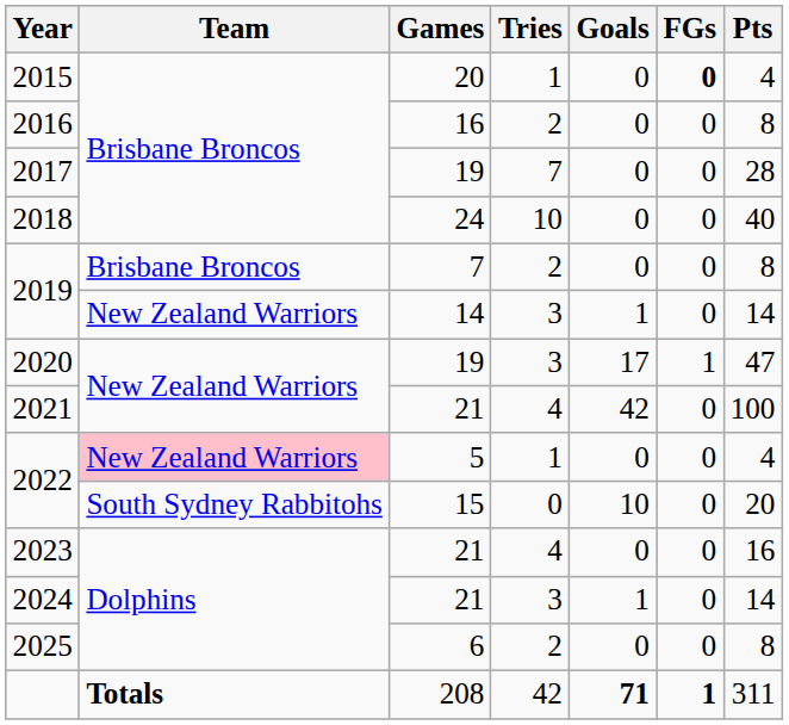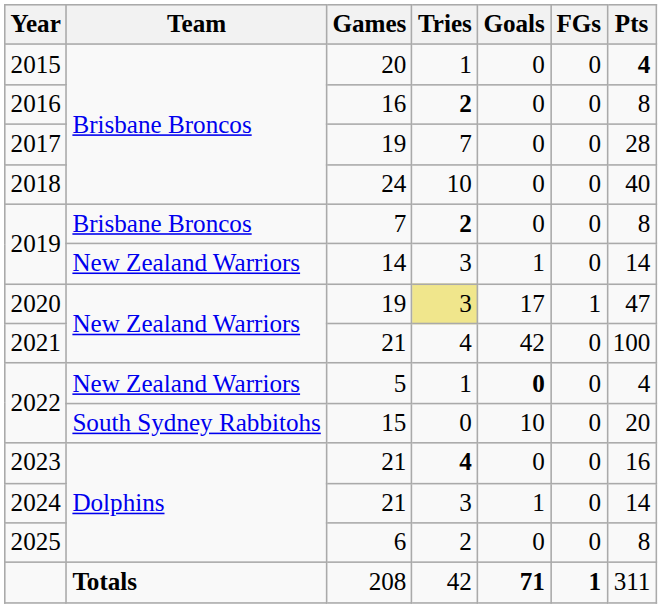2015 | FGs: bold -> normal
2015 | Pts: normal -> bold
2016 | Tries: normal -> bold
2019 / 7 | Tries: normal -> bold
2020 | Tries: no background -> khaki background
2022 / 5 | Team: pink background -> no background
2022 / 5 | Goals: normal -> bold
2023 | Tries: normal -> bold
